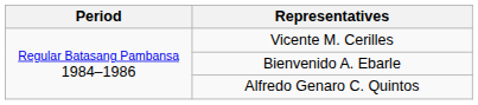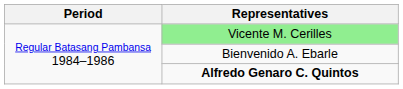Vicente M. Cerilles | Representatives: no background -> lightgreen background
Alfredo Genaro C. Quintos | Representatives: normal -> bold
